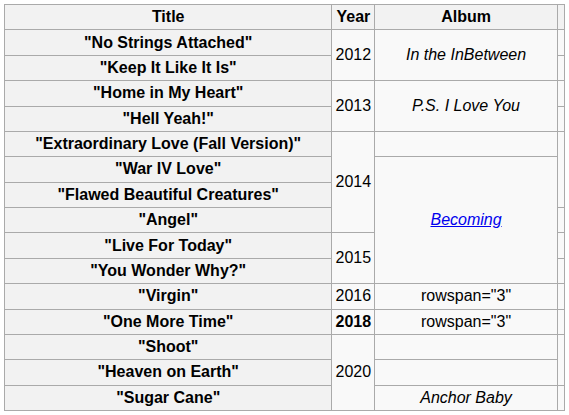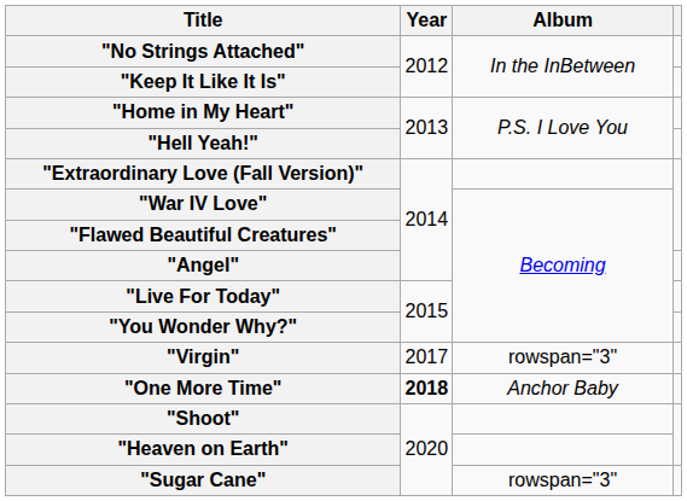"Virgin" | Year: 2016 -> 2017
"One More Time" | Album: rowspan="3" -> Anchor Baby
"Sugar Cane" | Album: Anchor Baby -> rowspan="3"
